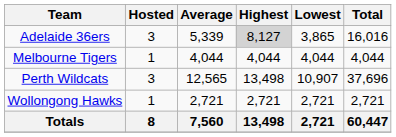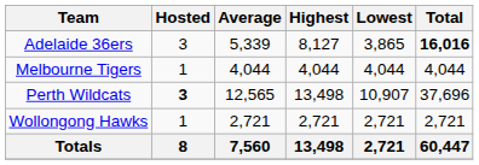Adelaide 36ers | Highest: lightgrey background -> no background
Adelaide 36ers | Total: normal -> bold
Perth Wildcats | Hosted: normal -> bold
